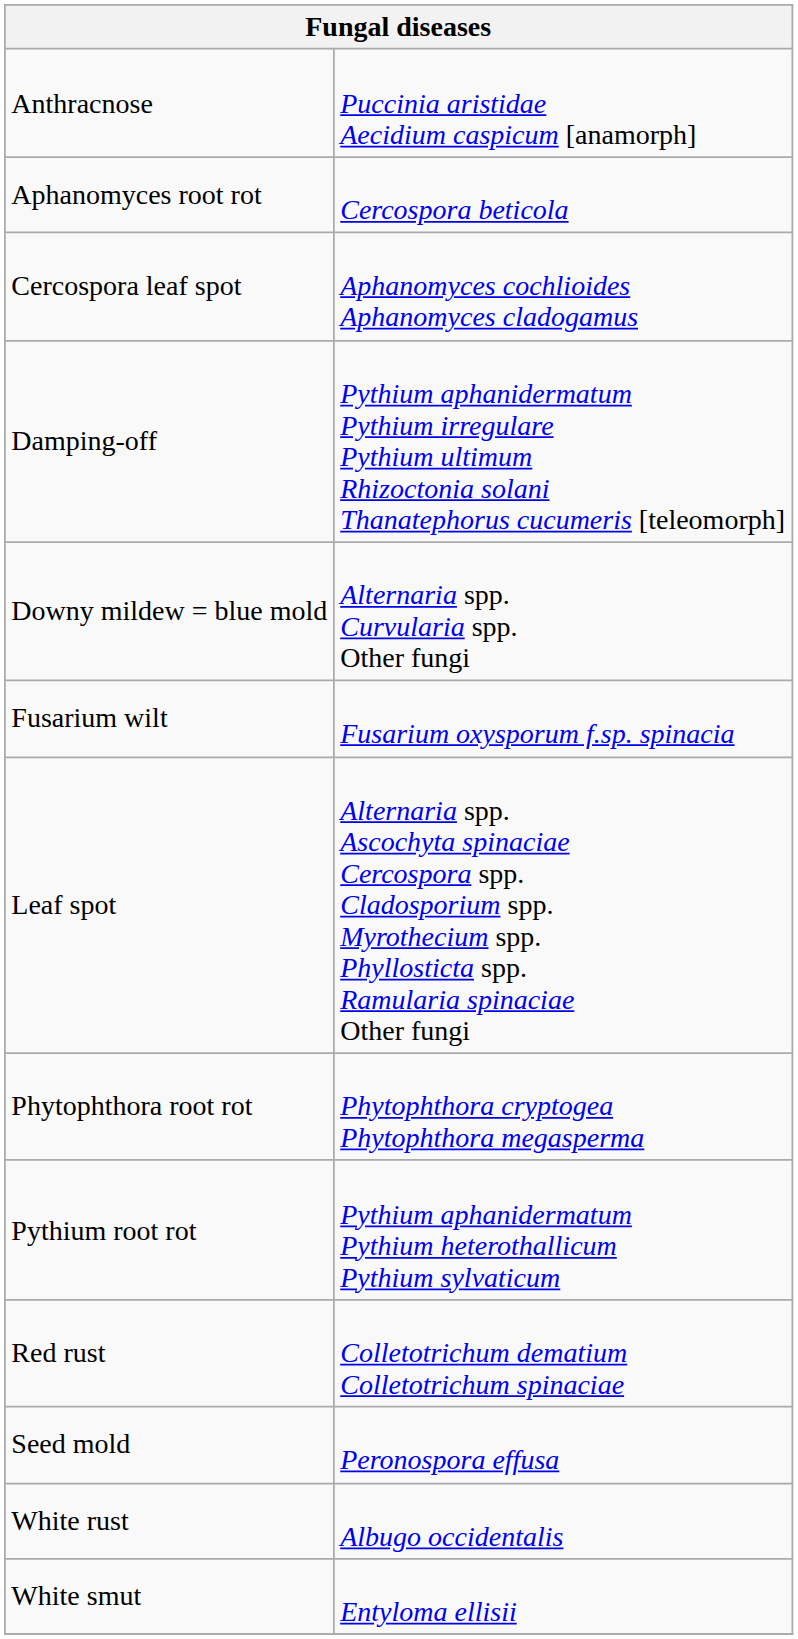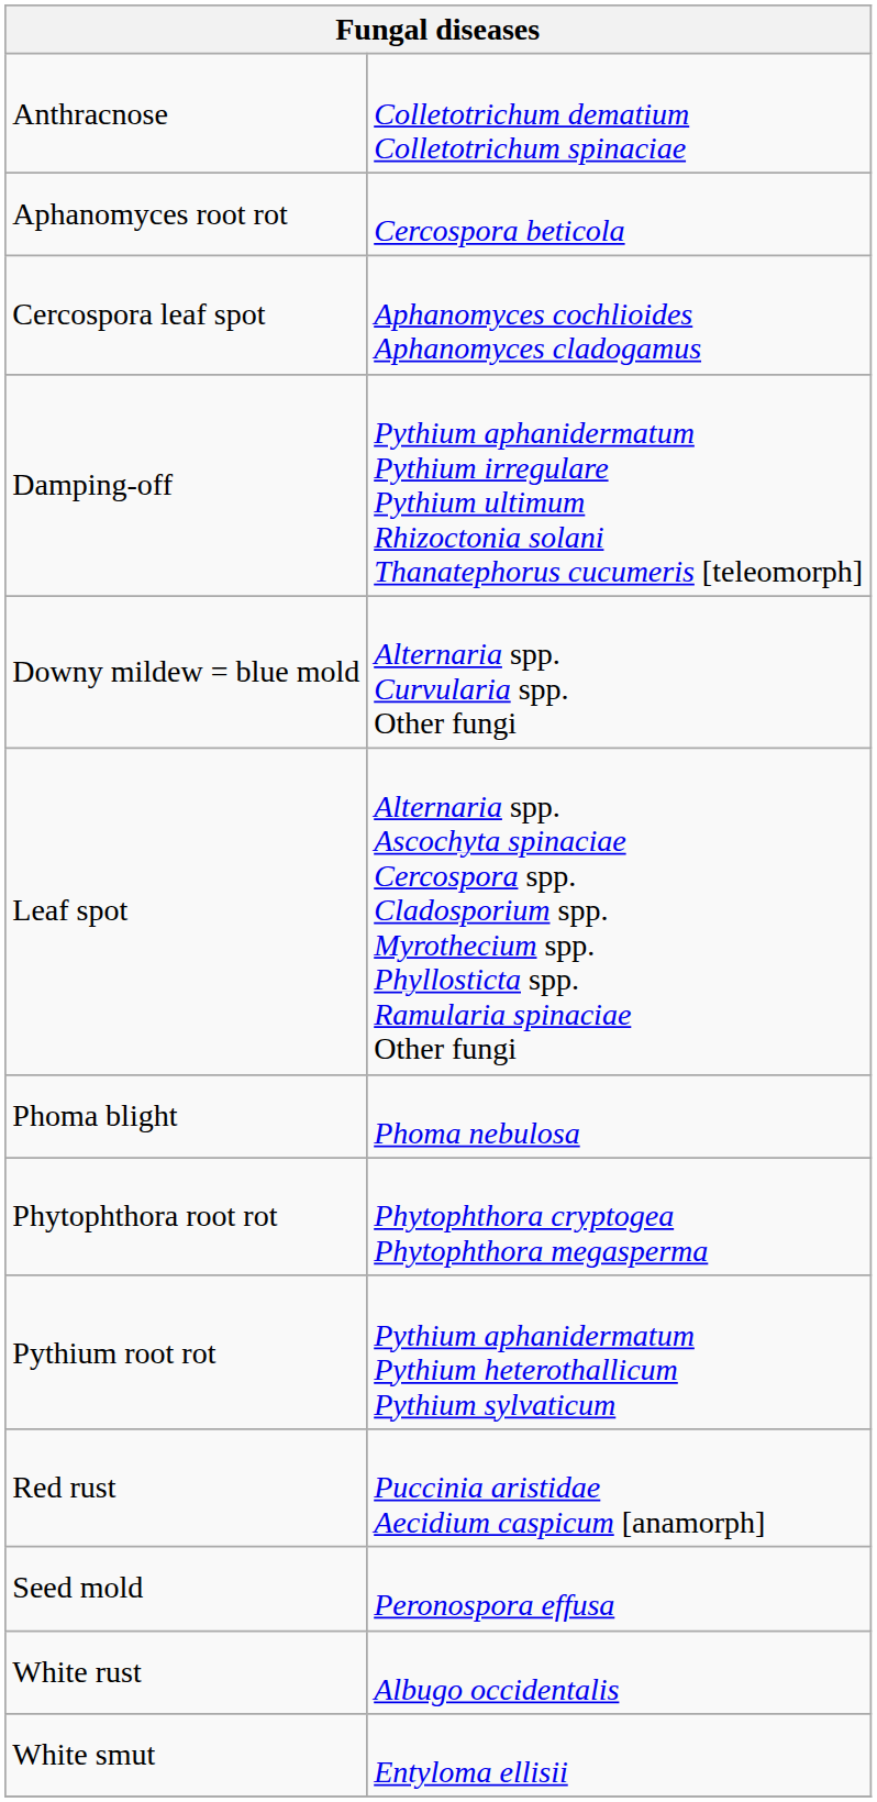Anthracnose | column 2: Puccinia aristidae Aecidium caspicum [anamorph] -> Colletotrichum dematium Colletotrichum spinaciae
- row: Fusarium wilt | Fusarium oxysporum f.sp. spinacia
+ row: Phoma blight | Phoma nebulosa
Red rust | column 2: Colletotrichum dematium Colletotrichum spinaciae -> Puccinia aristidae Aecidium caspicum [anamorph]
